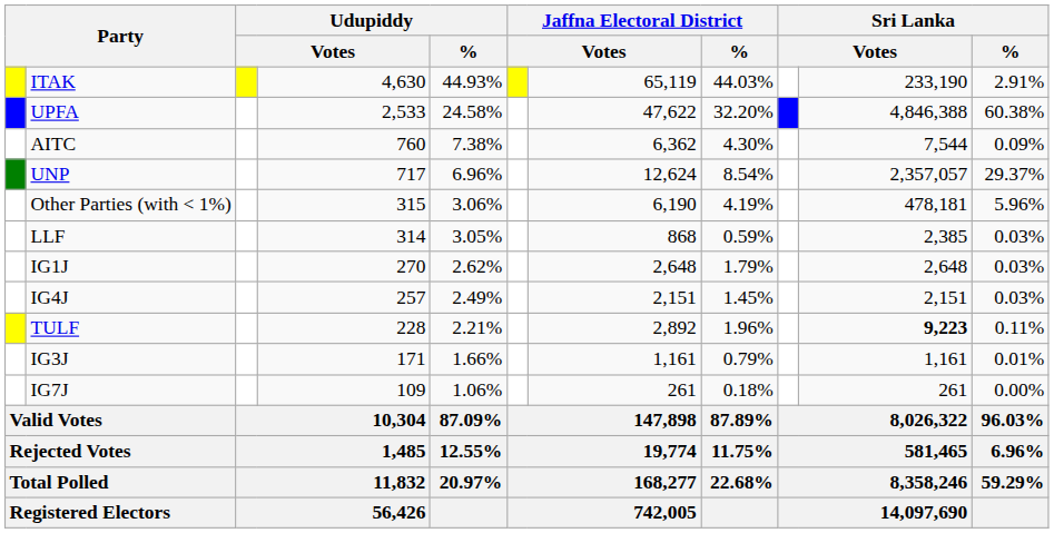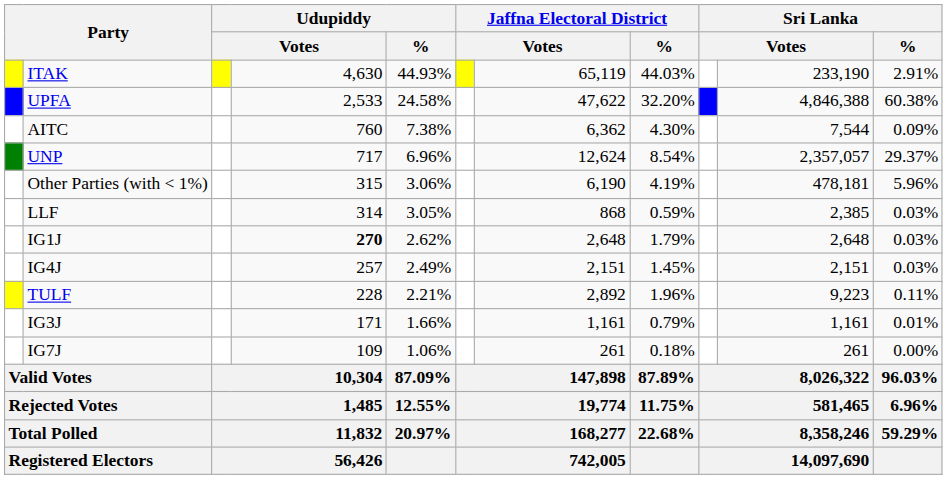IG1J | column 4: normal -> bold
TULF | column 10: bold -> normal
